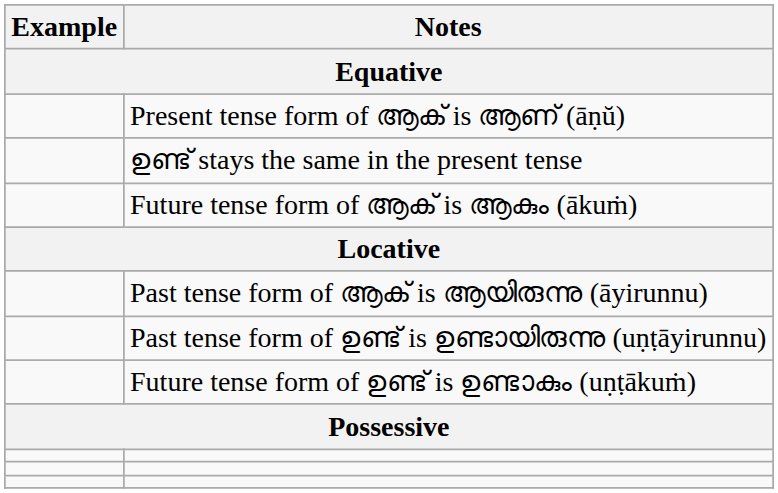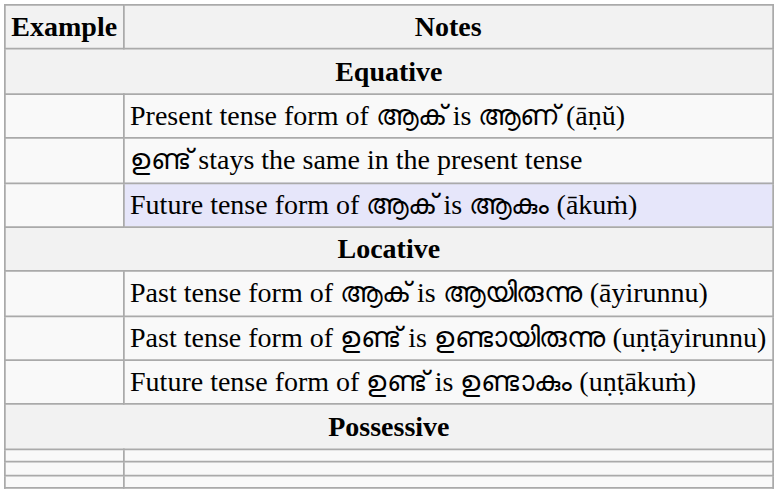row 5 | Notes: no background -> lavender background
